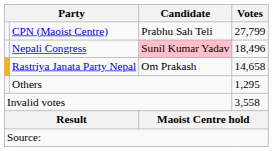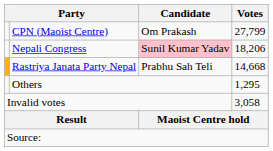CPN (Maoist Centre) | Candidate: Prabhu Sah Teli -> Om Prakash
Nepali Congress | Votes: 18,496 -> 18,206
Rastriya Janata Party Nepal | Candidate: Om Prakash -> Prabhu Sah Teli
Rastriya Janata Party Nepal | Votes: 14,658 -> 14,668
Invalid votes | Votes: 3,558 -> 3,058
